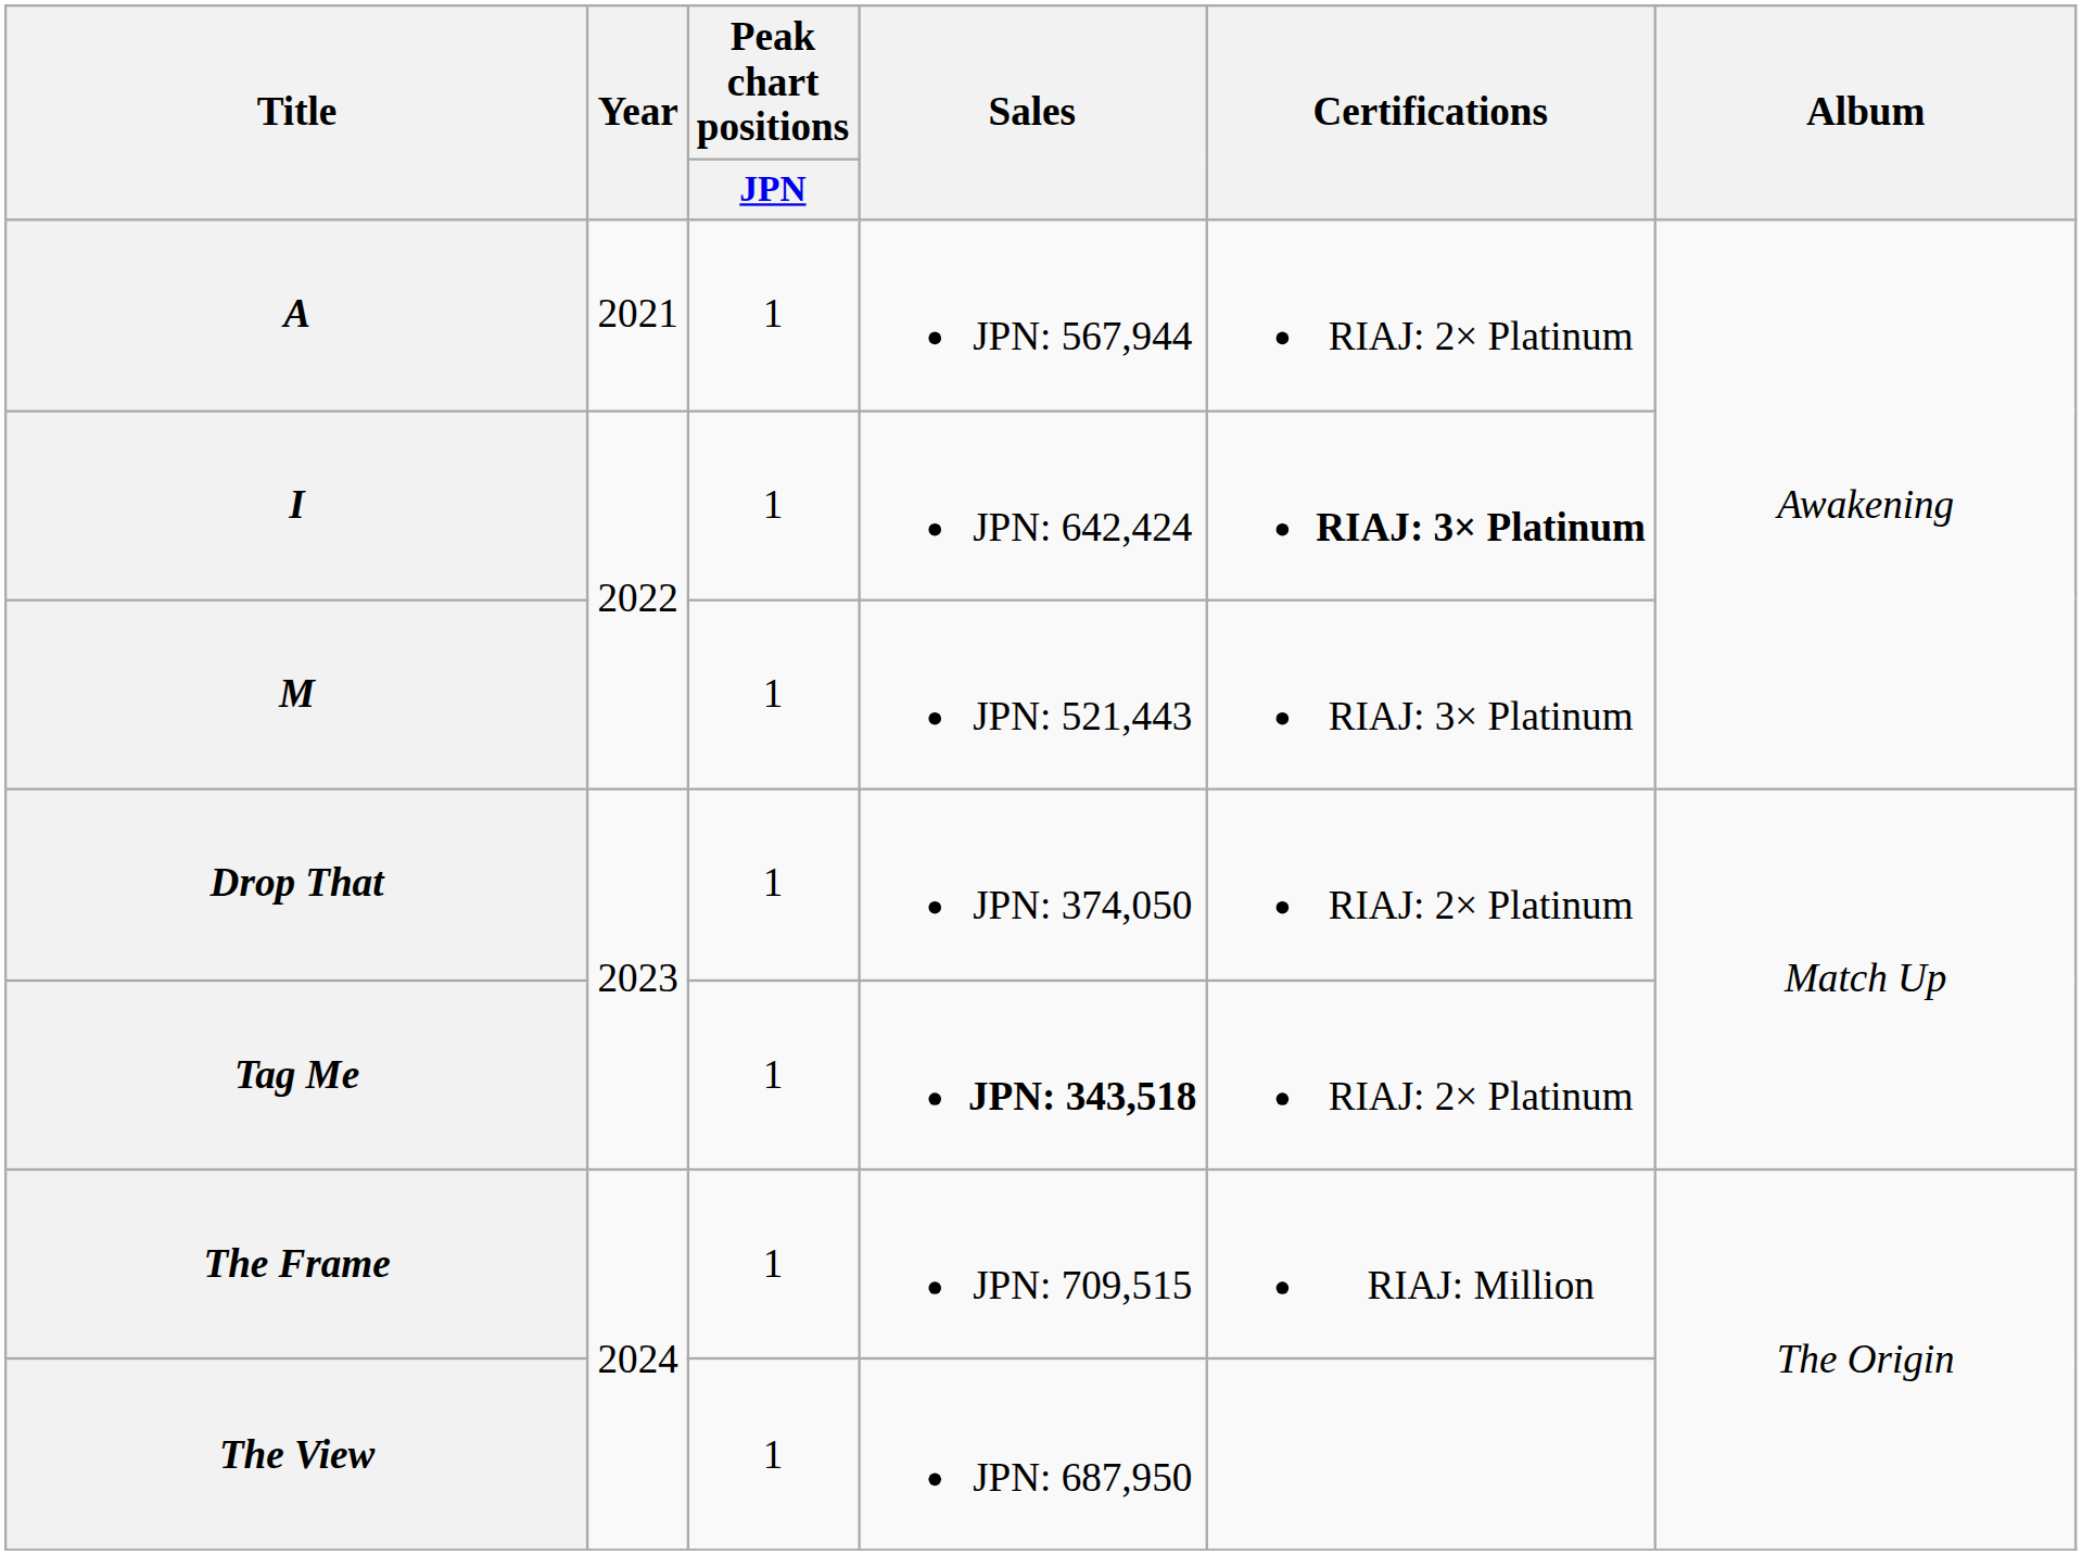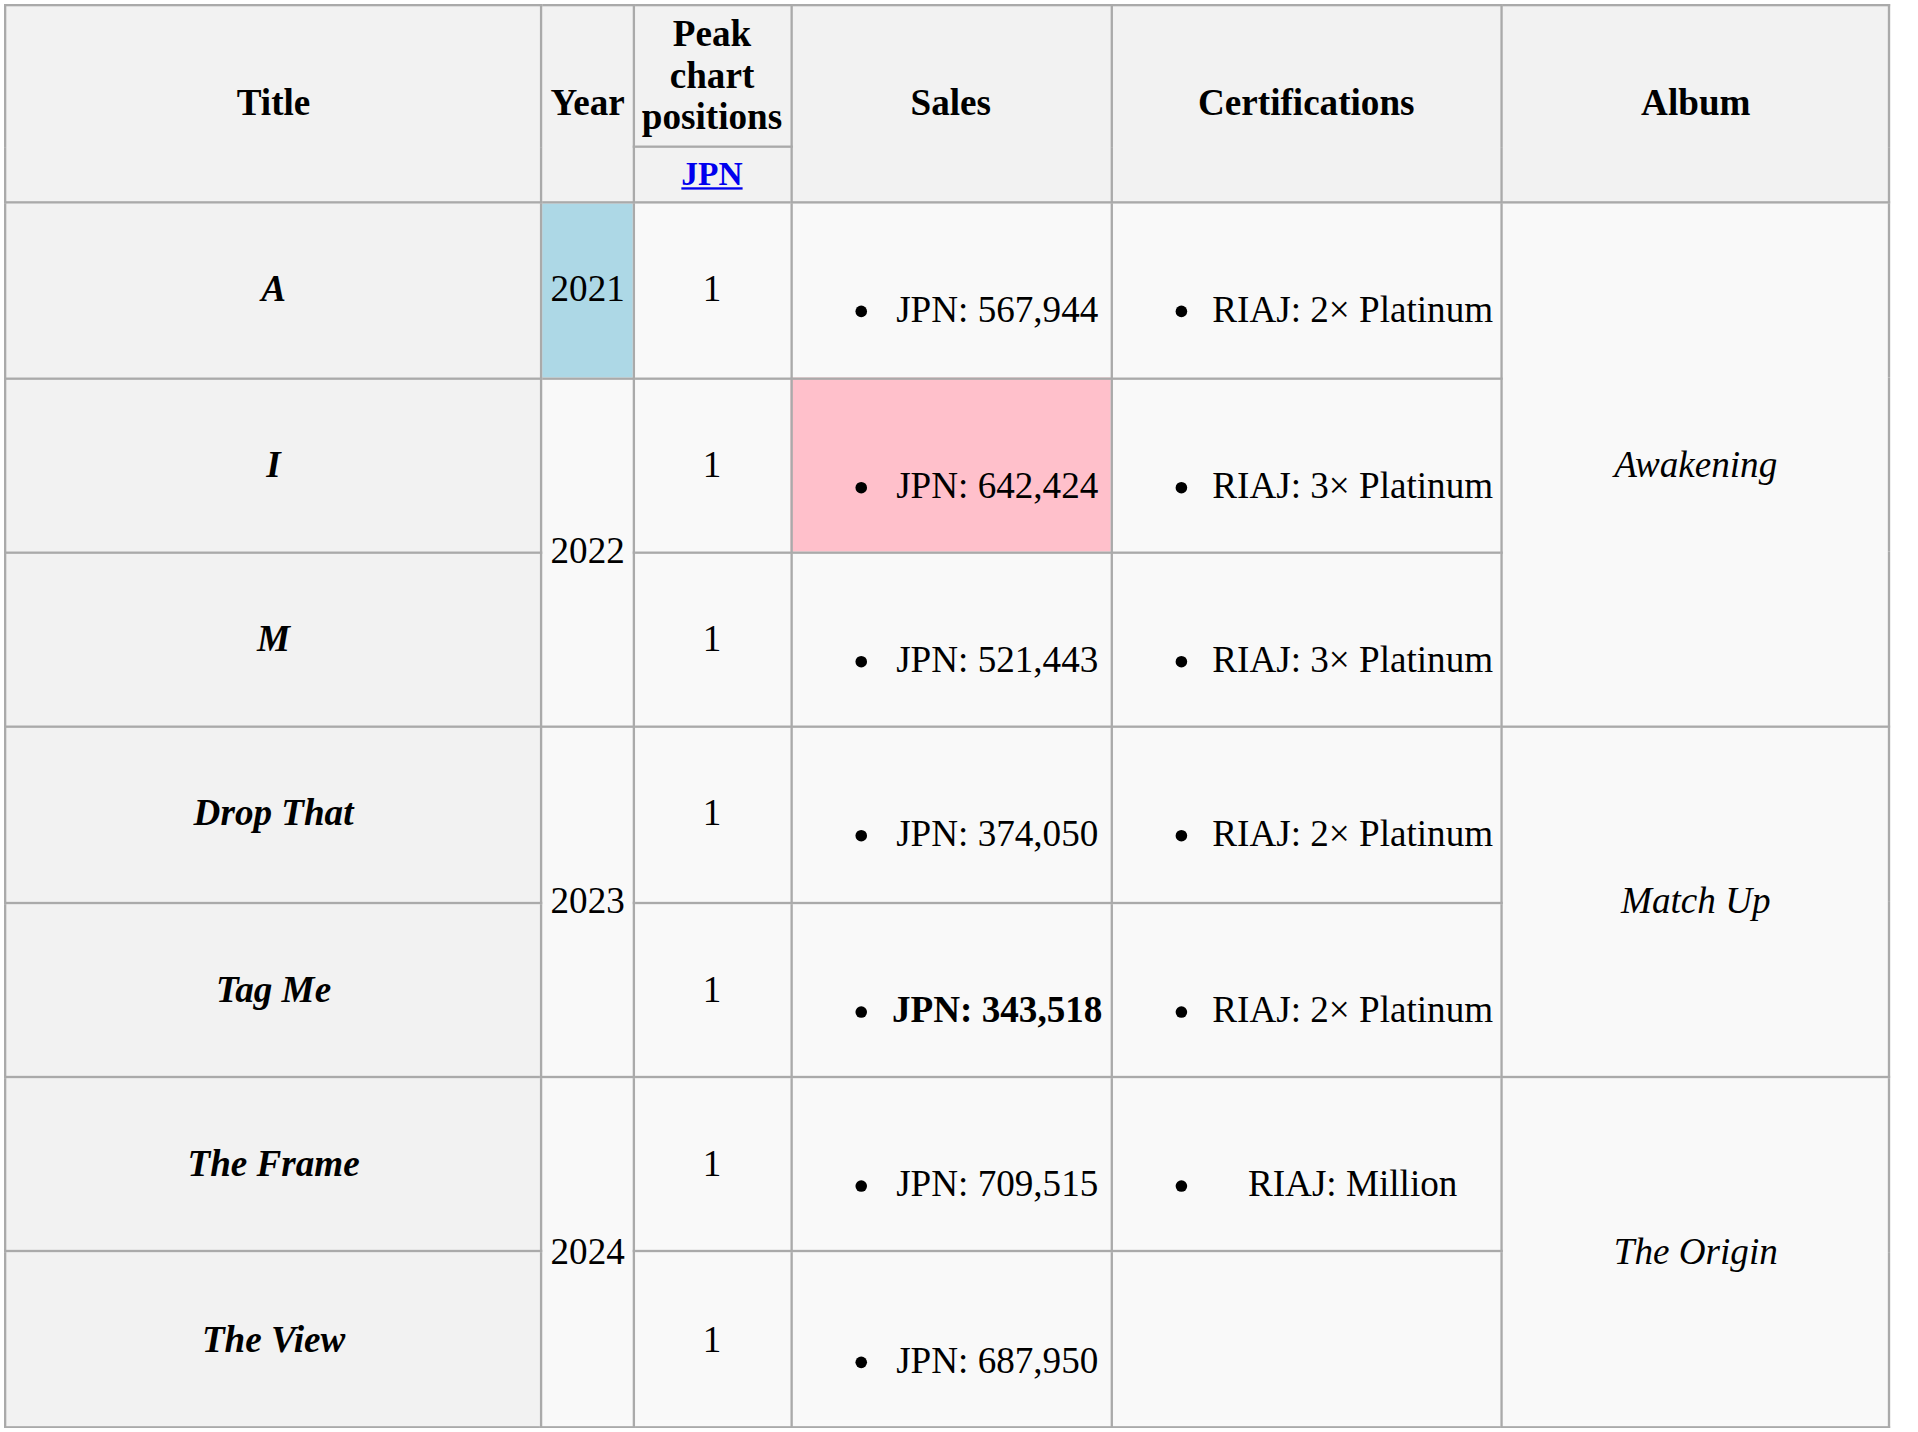A | Year: no background -> lightblue background
I | Sales: no background -> pink background
I | Certifications: bold -> normal
